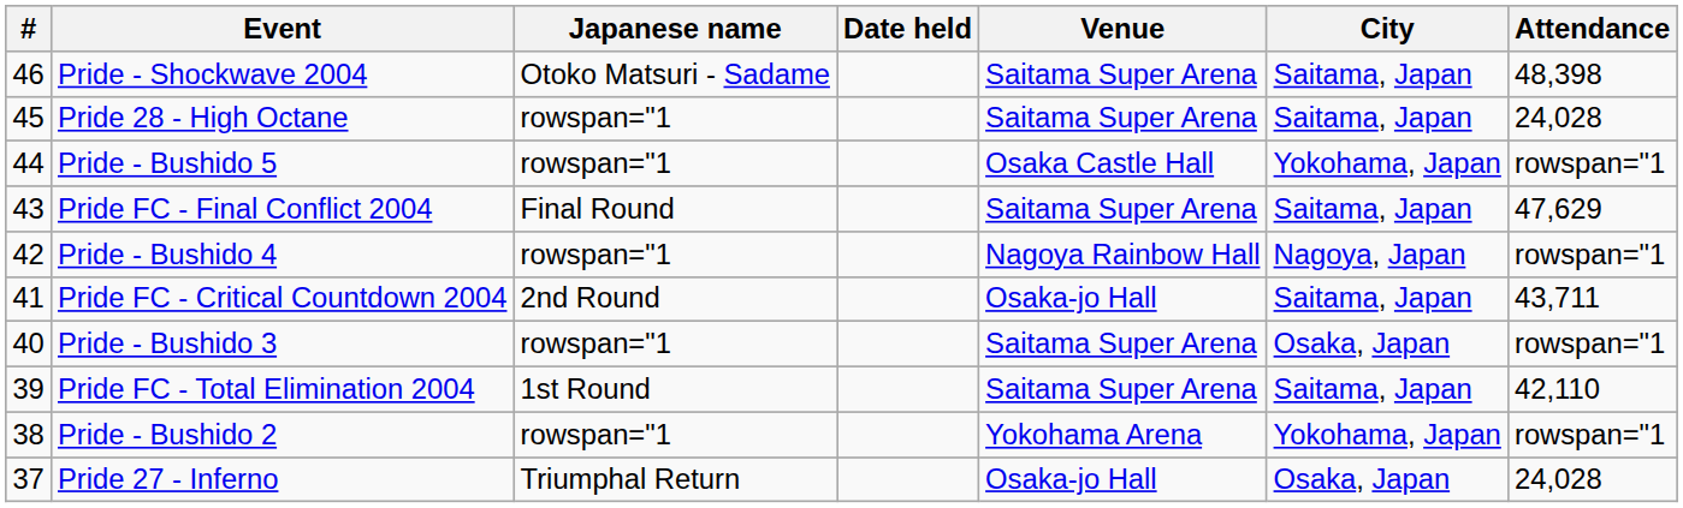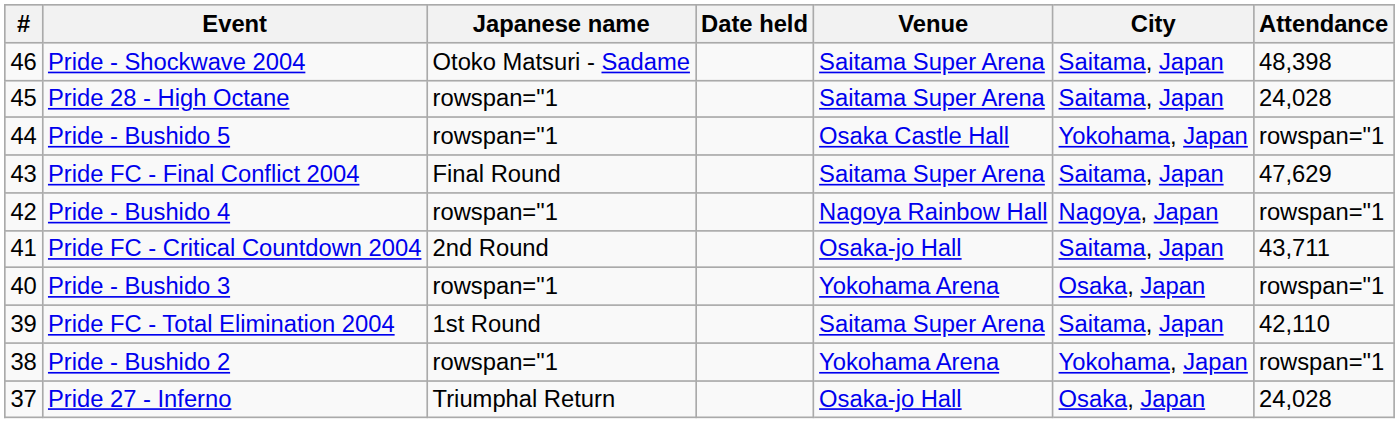Pride - Bushido 3 | Venue: Saitama Super Arena -> Yokohama Arena
